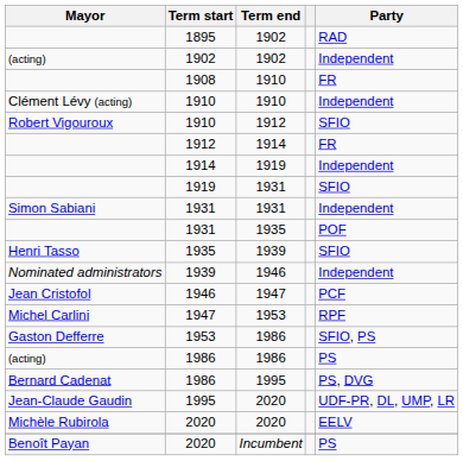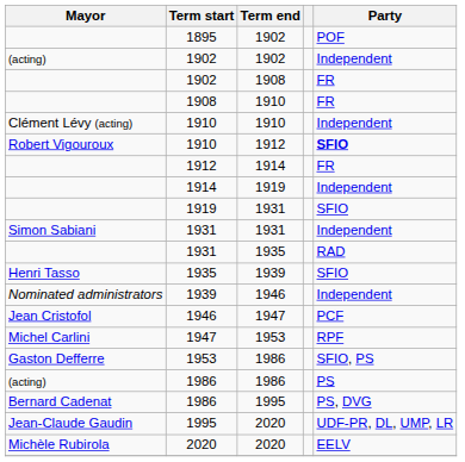1895 | Party: RAD -> POF
+ row: 1902 | 1908 | FR
1910 / 1912 | Party: normal -> bold
1931 / 1935 | Party: POF -> RAD
- row: Benoît Payan | 2020 | Incumbent | PS
